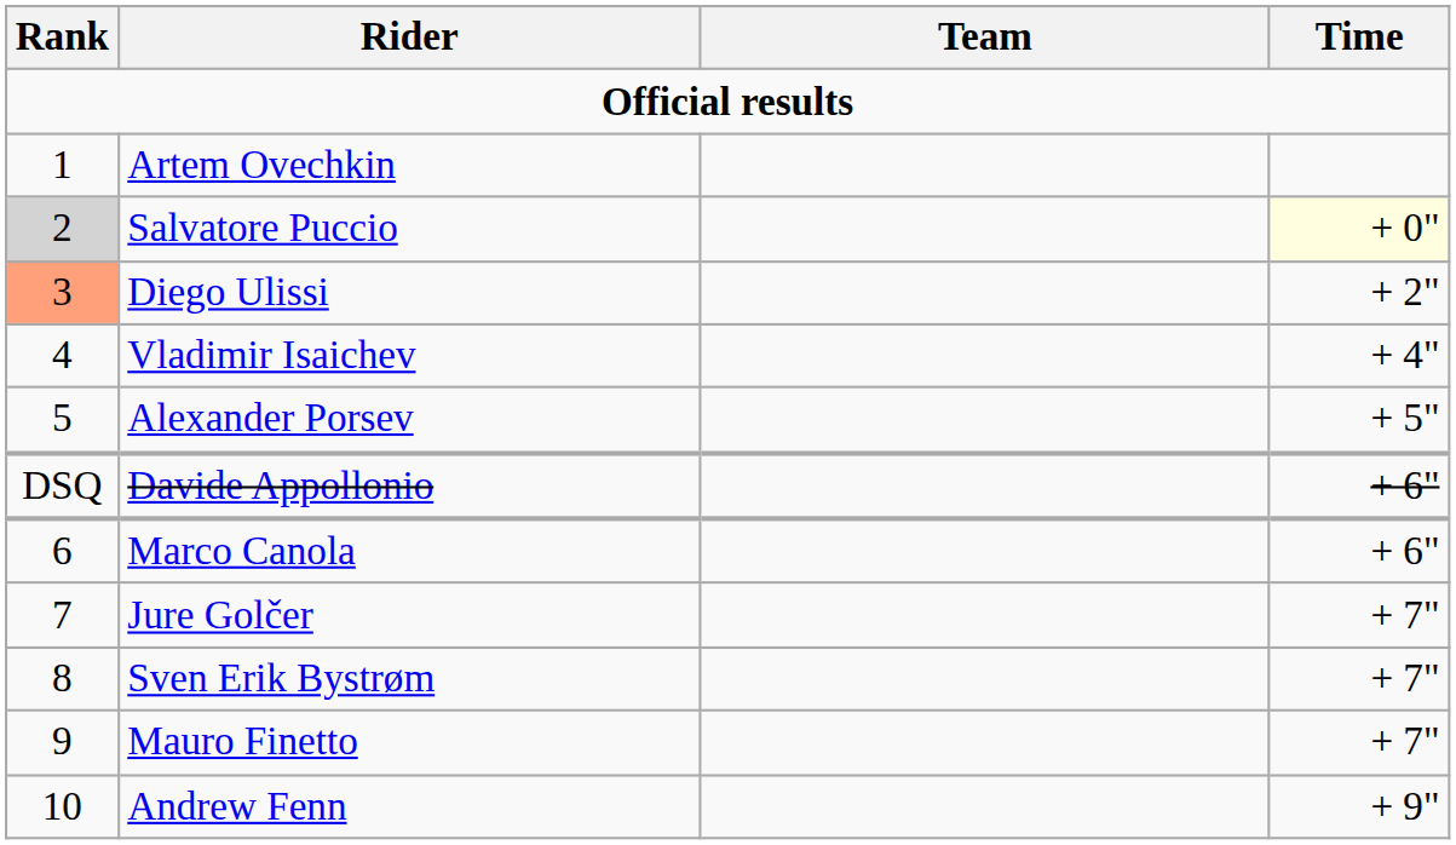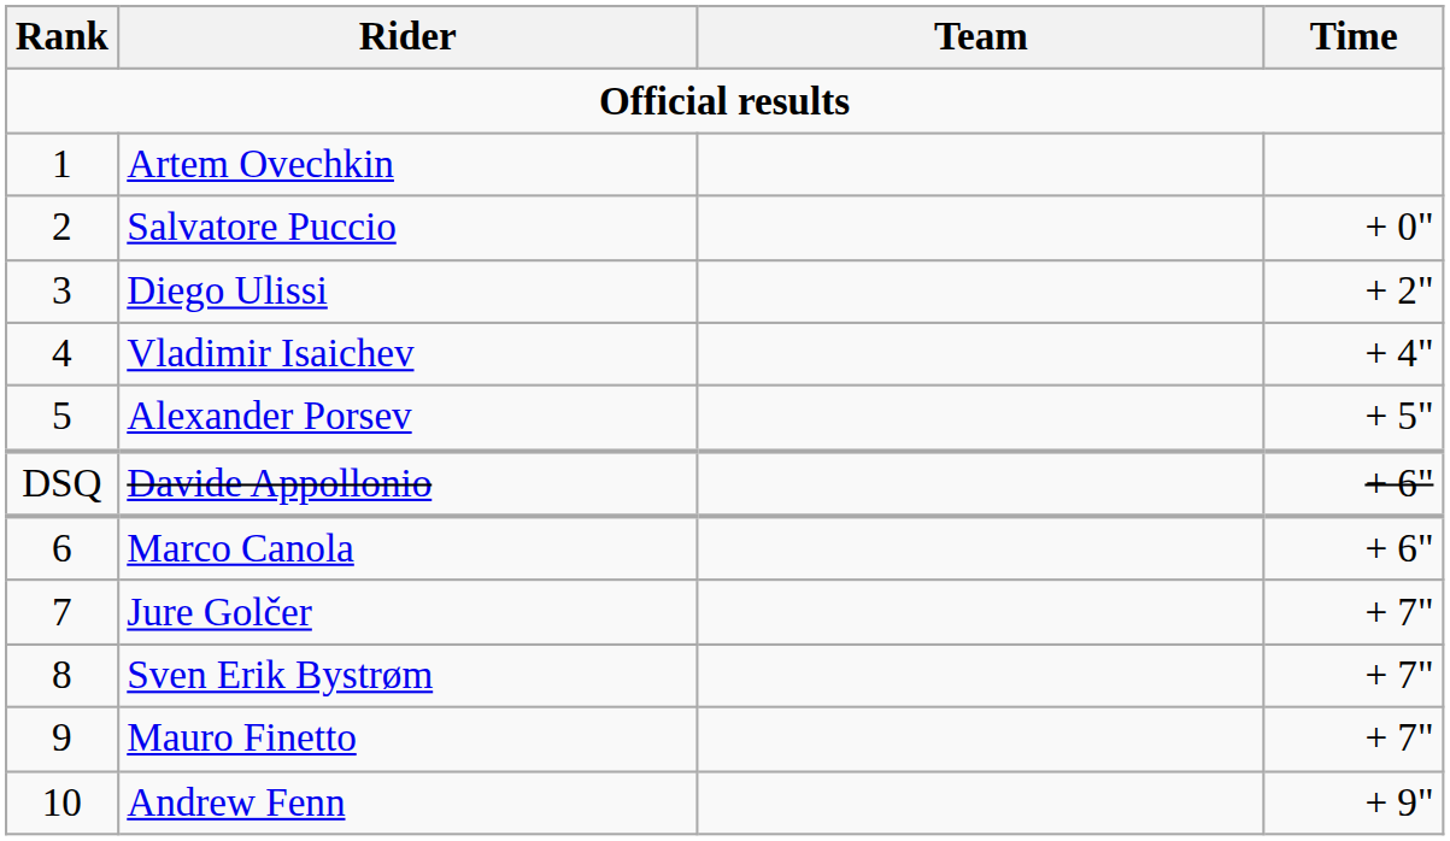Salvatore Puccio | Rank: lightgrey background -> no background
Salvatore Puccio | Time: lightyellow background -> no background
Diego Ulissi | Rank: lightsalmon background -> no background
